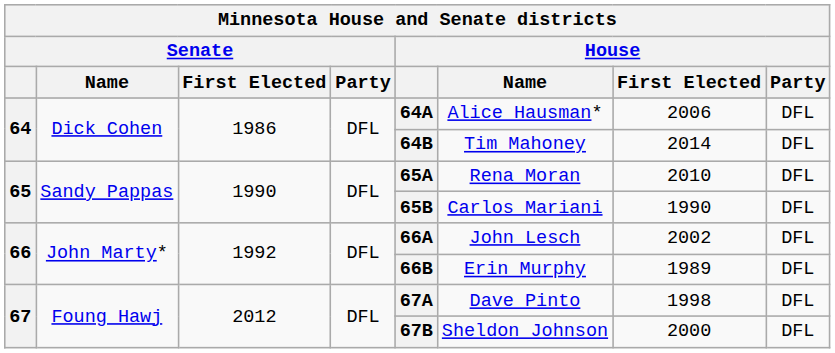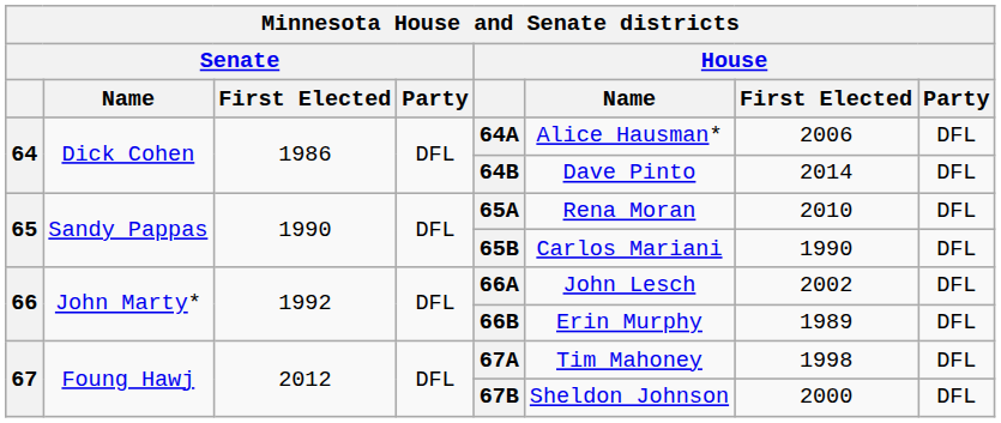row 5 | House / Name: Tim Mahoney -> Dave Pinto
row 10 | House / Name: Dave Pinto -> Tim Mahoney
